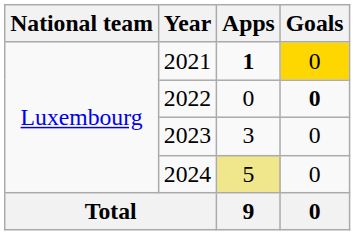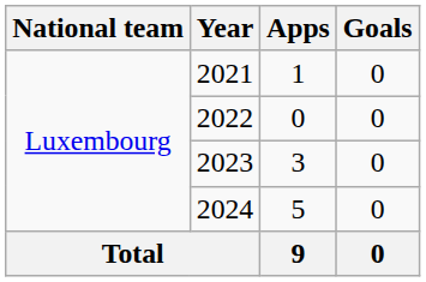2021 | Apps: bold -> normal
2021 | Goals: gold background -> no background
2022 | Goals: bold -> normal
2024 | Apps: khaki background -> no background
